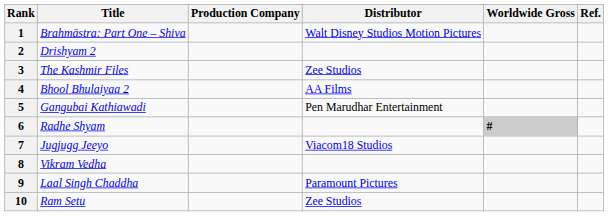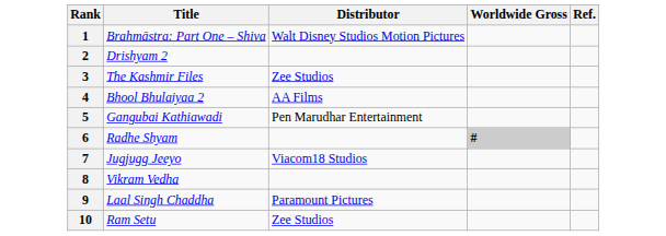- column: Production Company
